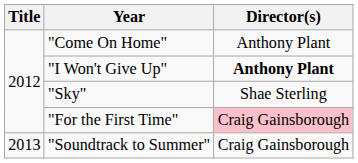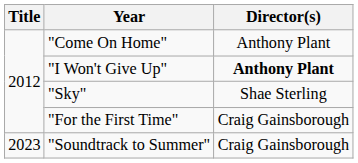"For the First Time" | Director(s): pink background -> no background
"Soundtrack to Summer" | Title: 2013 -> 2023
